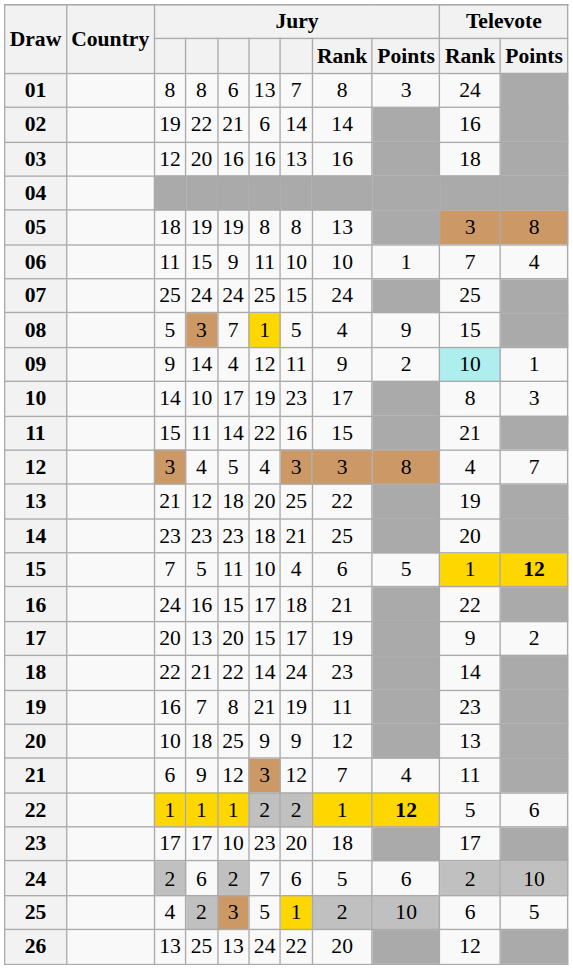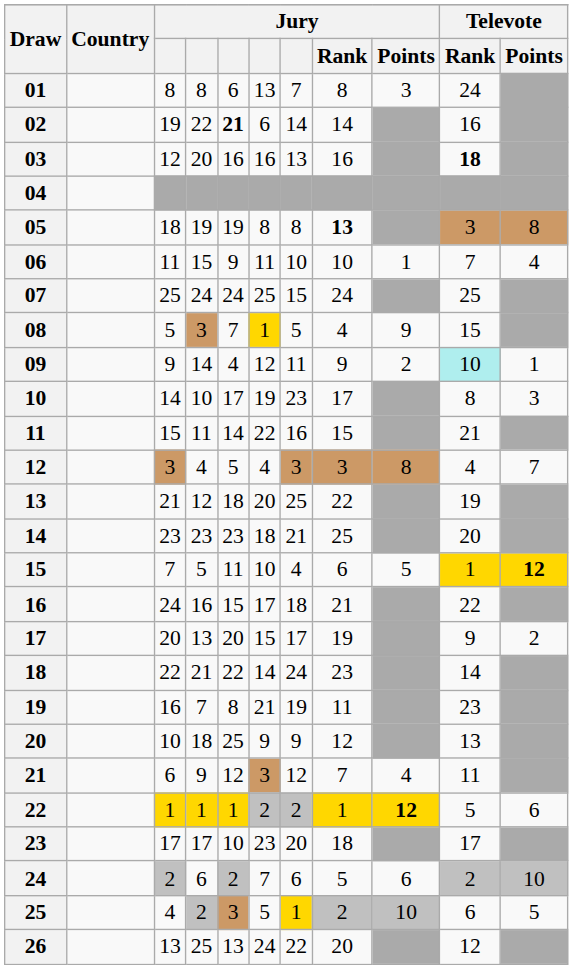02 | column 5: normal -> bold
03 | Televote / Rank: normal -> bold
05 | Jury / Rank: normal -> bold
